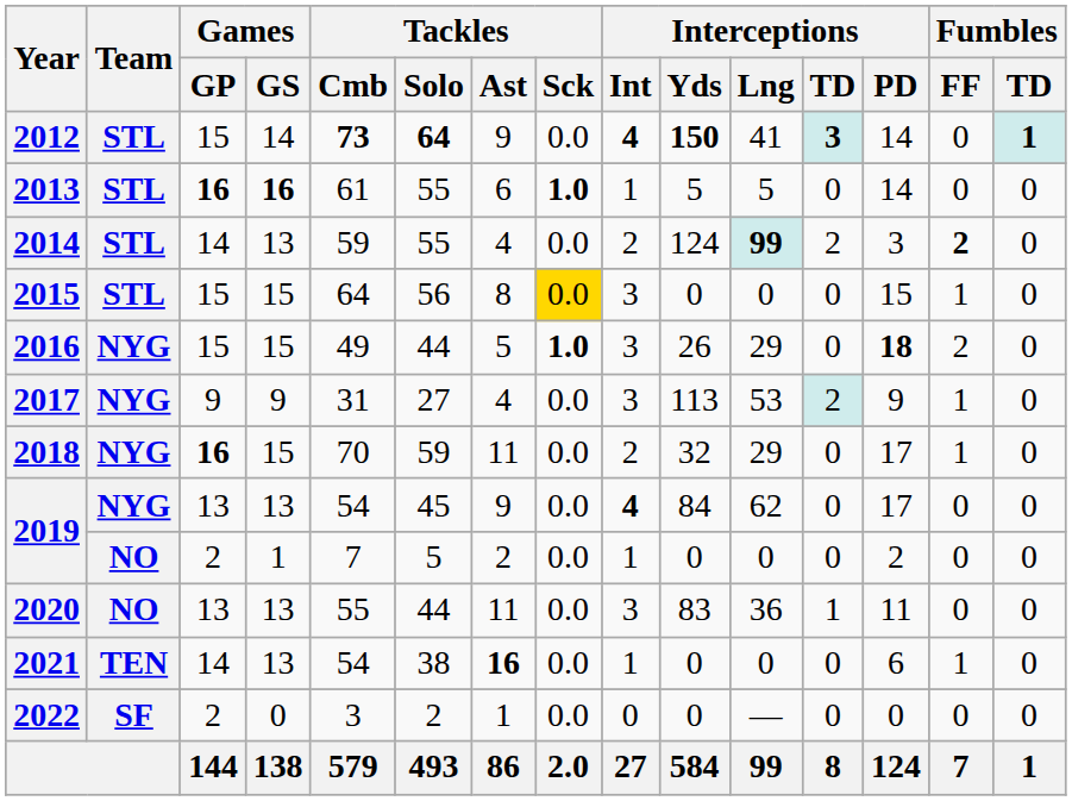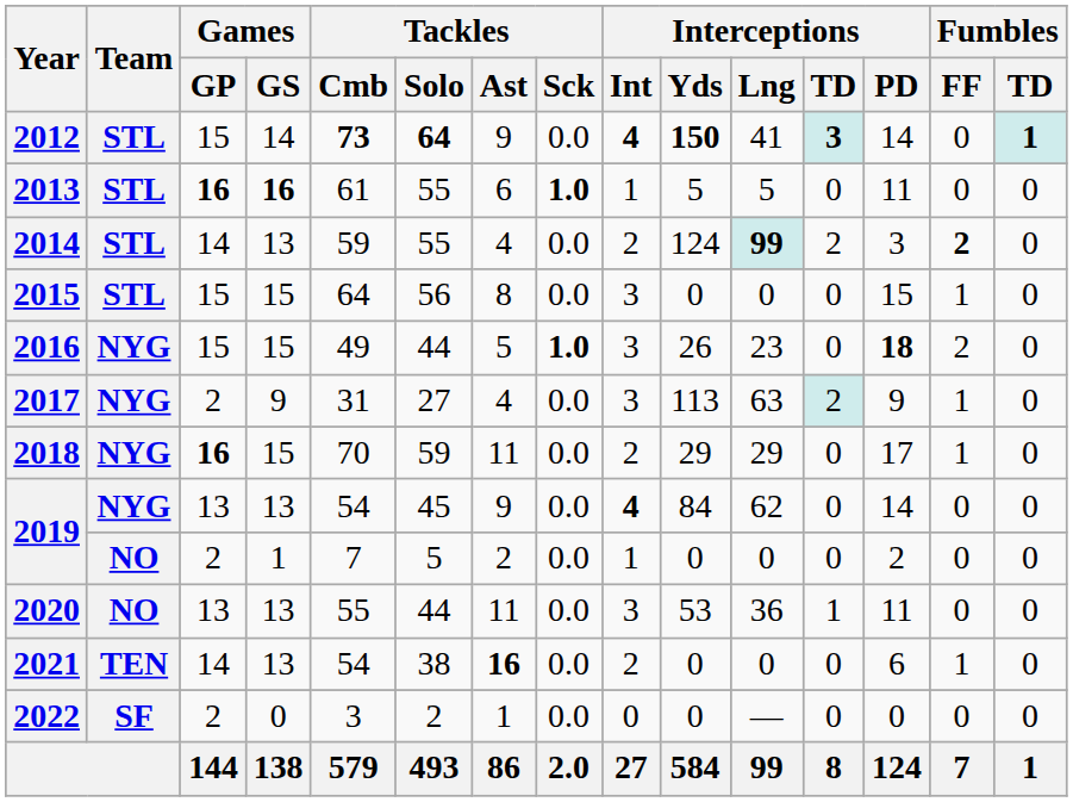2013 | Interceptions / PD: 14 -> 11
2015 | Tackles / Sck: gold background -> no background
2016 | Interceptions / Lng: 29 -> 23
2017 | Games / GP: 9 -> 2
2017 | Interceptions / Lng: 53 -> 63
2018 | Interceptions / Yds: 32 -> 29
2019 / 13 | Interceptions / PD: 17 -> 14
2020 | Interceptions / Yds: 83 -> 53
2021 | Interceptions / Int: 1 -> 2
